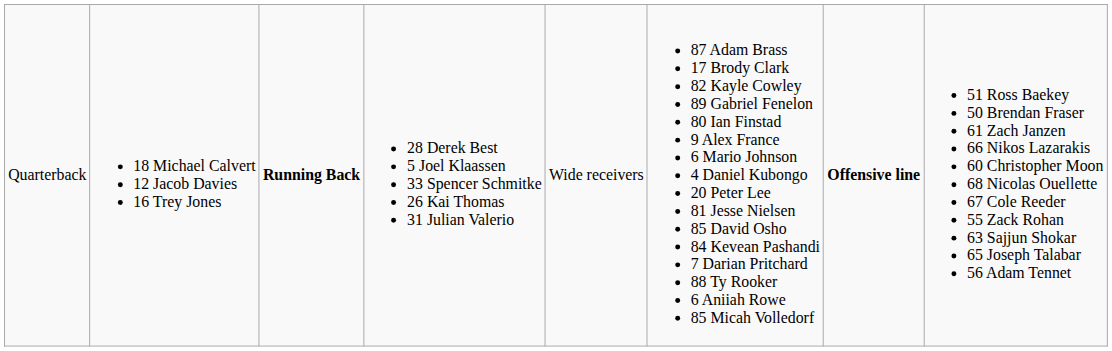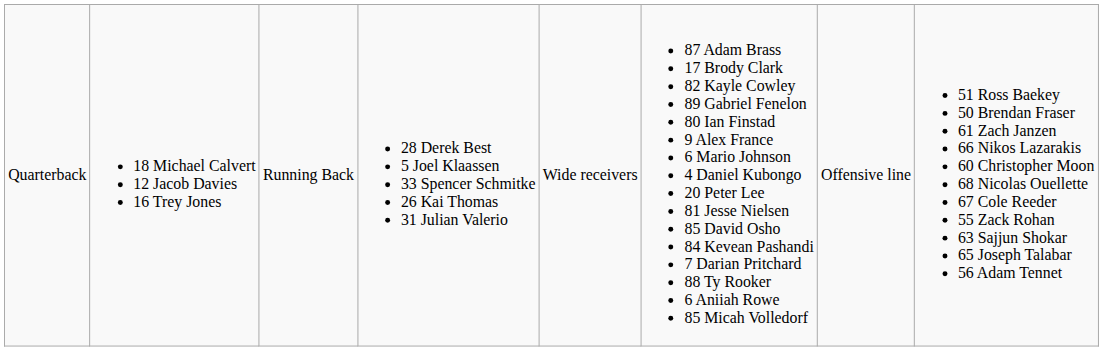Quarterback | column 3: bold -> normal
Quarterback | column 7: bold -> normal
